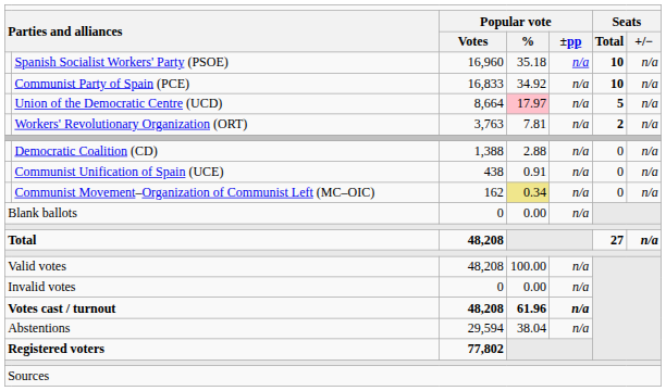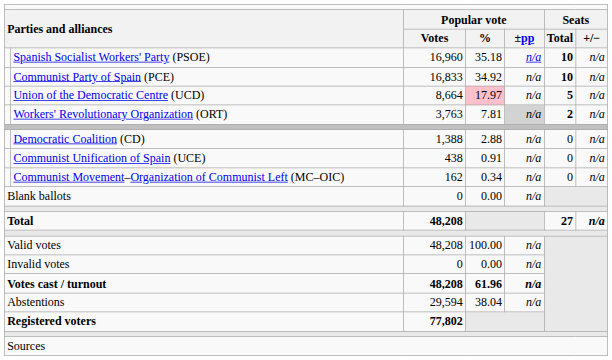Workers' Revolutionary Organization (ORT) | column 5: no background -> lightgrey background
Communist Movement–Organization of Communist Left (MC–OIC) | column 4: khaki background -> no background
